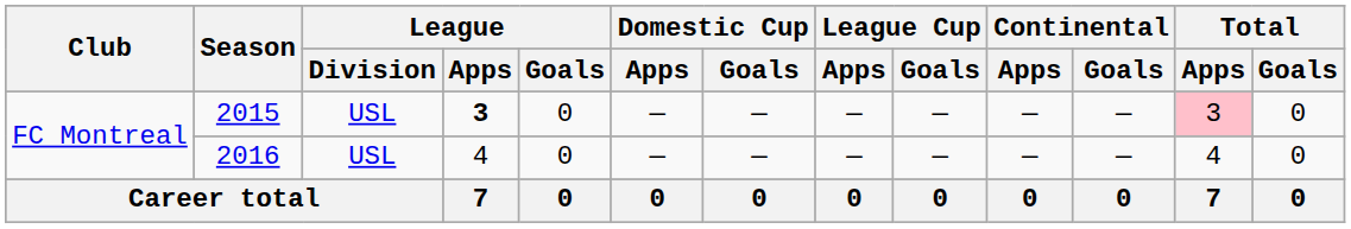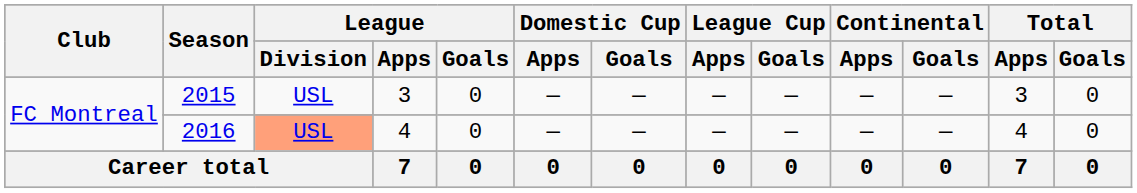2015 | League / Apps: bold -> normal
2015 | Total / Apps: pink background -> no background
2016 | League / Division: no background -> lightsalmon background
